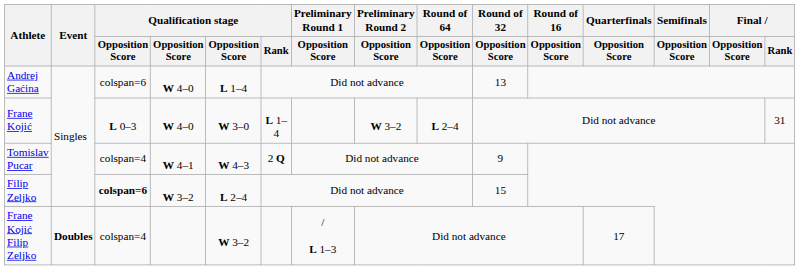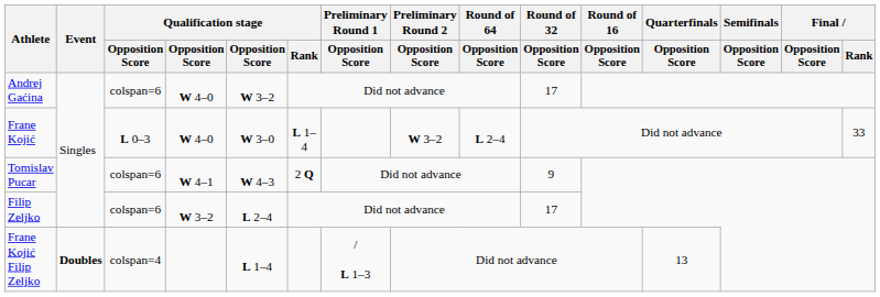Andrej Gaćina | column 5: L 1–4 -> W 3–2
Andrej Gaćina | Round of 32 / Opposition Score: 13 -> 17
Frane Kojić | Final / Rank: 31 -> 33
Tomislav Pucar | column 3: colspan=4 -> colspan=6
Filip Zeljko | column 3: bold -> normal
Filip Zeljko | Round of 32 / Opposition Score: 15 -> 17
Frane Kojić Filip Zeljko | column 5: W 3–2 -> L 1–4
Frane Kojić Filip Zeljko | Quarterfinals / Opposition Score: 17 -> 13
